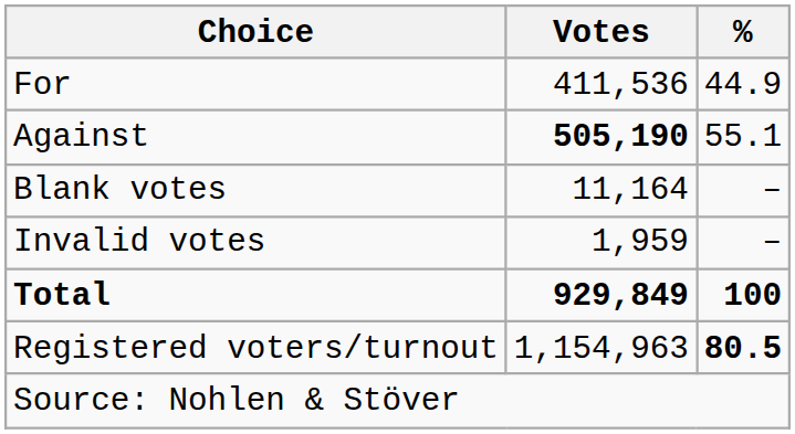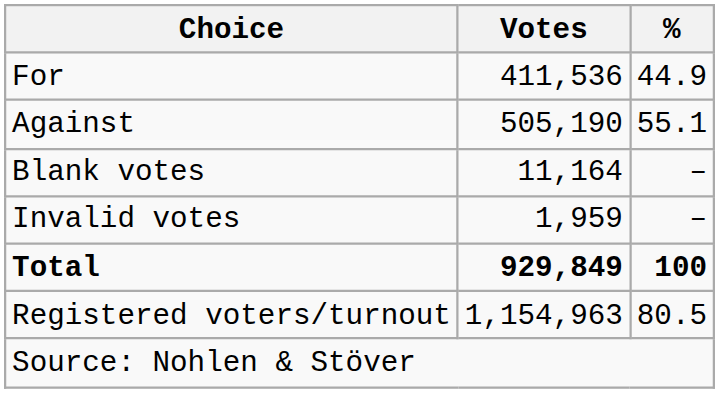Against | Votes: bold -> normal
Registered voters/turnout | %: bold -> normal
